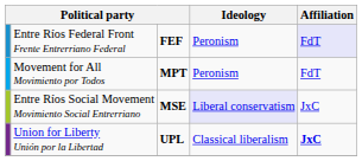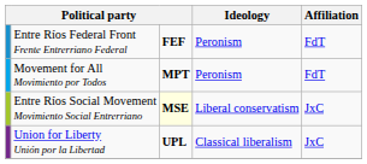Entre Ríos Federal Front Frente Entrerriano Federal | Affiliation: lavender background -> no background
Entre Ríos Social Movement Movimiento Social Entrerriano | column 3: no background -> lightyellow background
Entre Ríos Social Movement Movimiento Social Entrerriano | Ideology: lavender background -> no background
Union for Liberty Unión por la Libertad | Affiliation: bold -> normal
